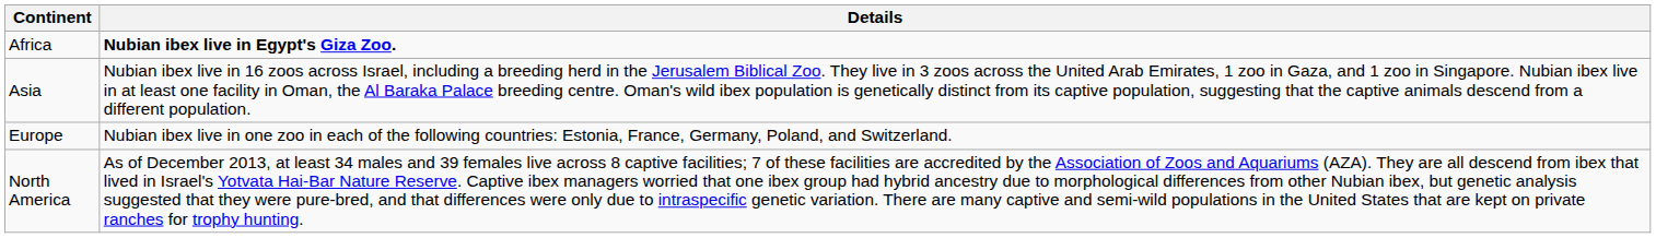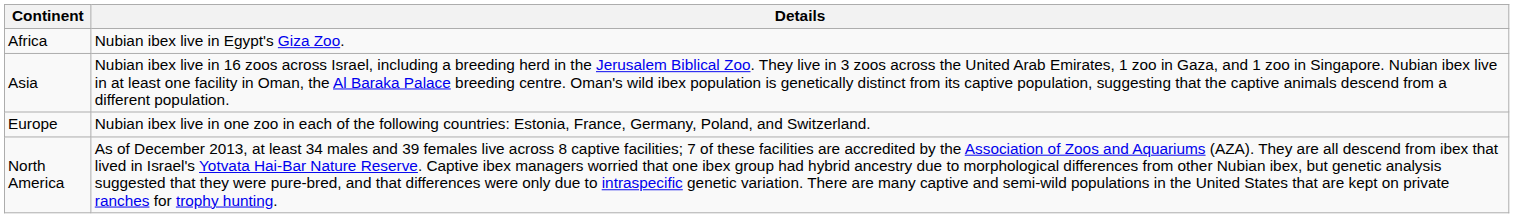Africa | Details: bold -> normal
